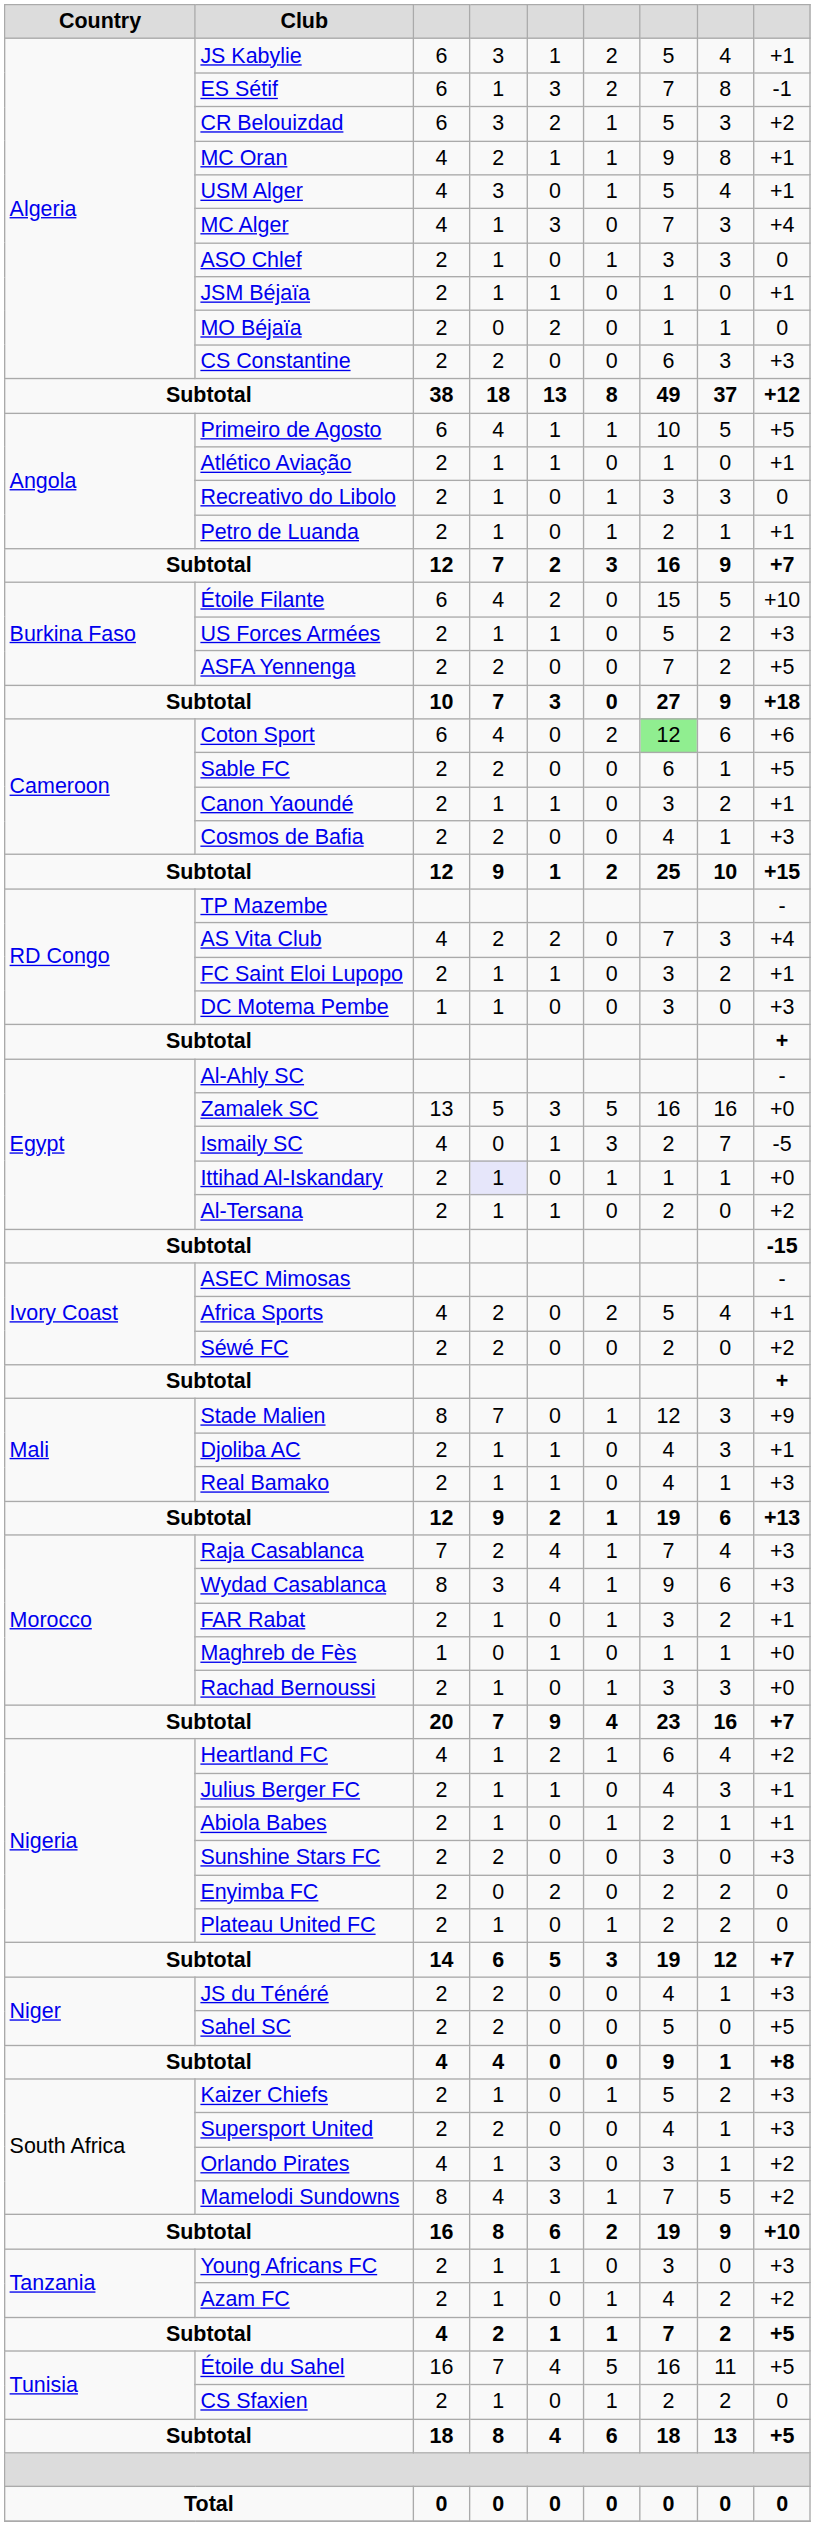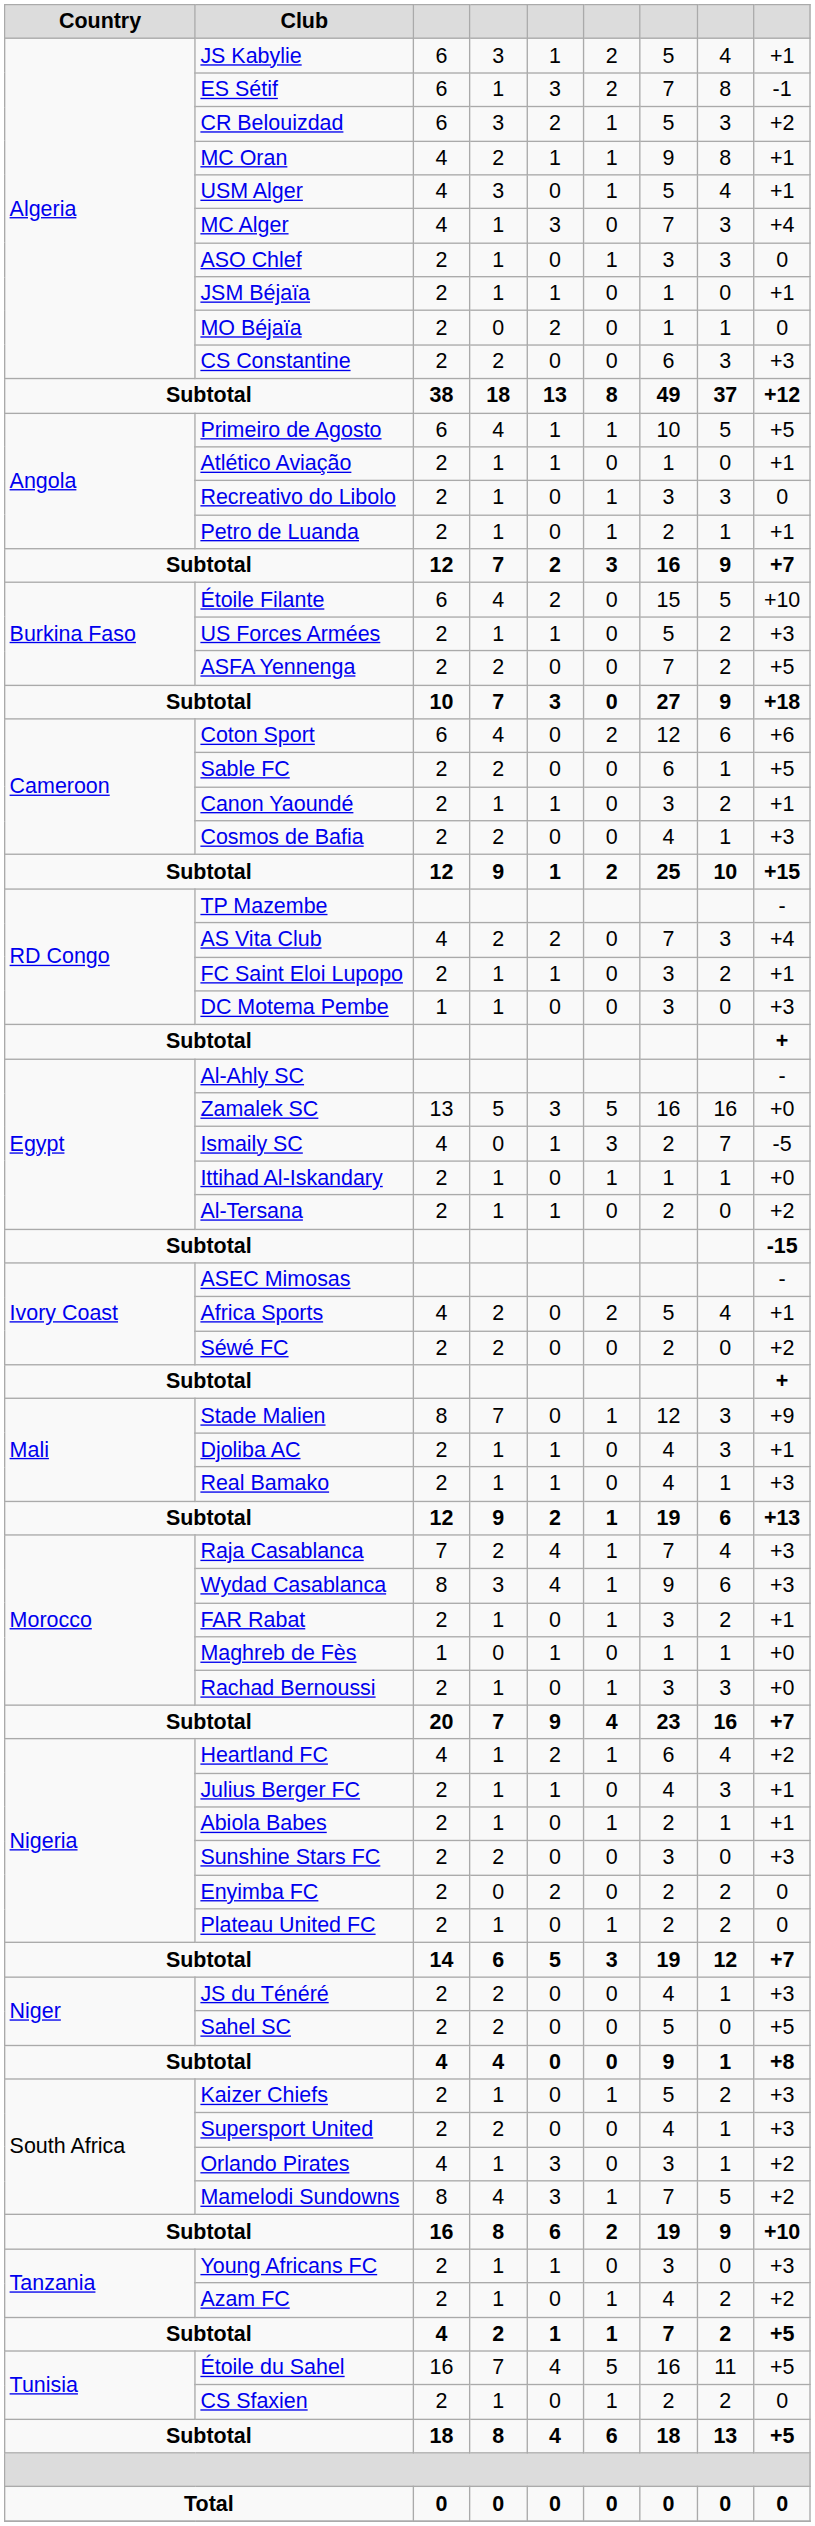Coton Sport | column 7: lightgreen background -> no background
Ittihad Al-Iskandary | column 4: lavender background -> no background
